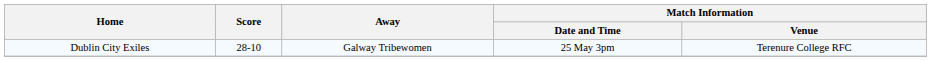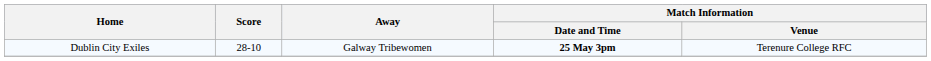Dublin City Exiles | Match Information / Date and Time: normal -> bold
